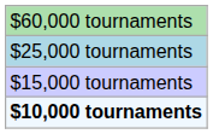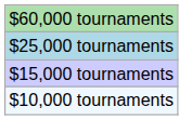row 4 | column 1: bold -> normal
